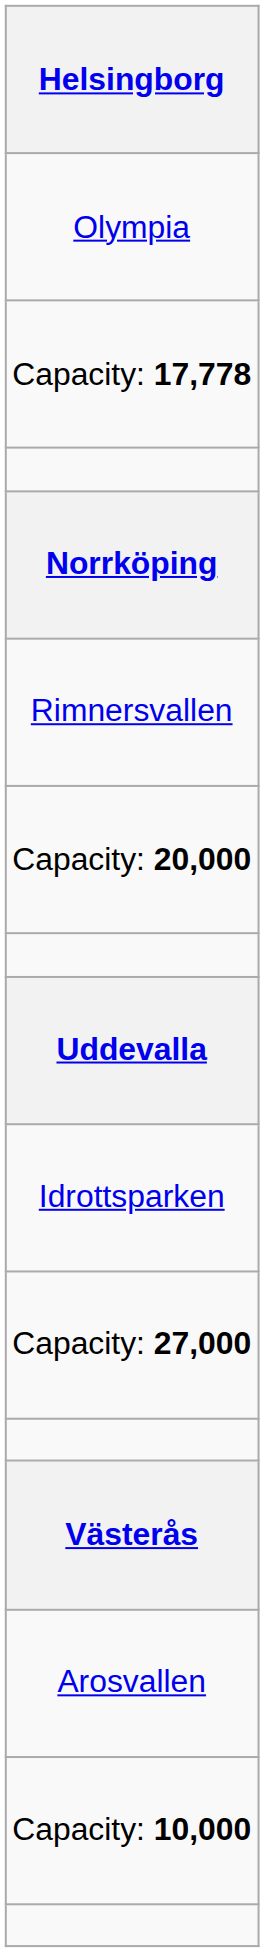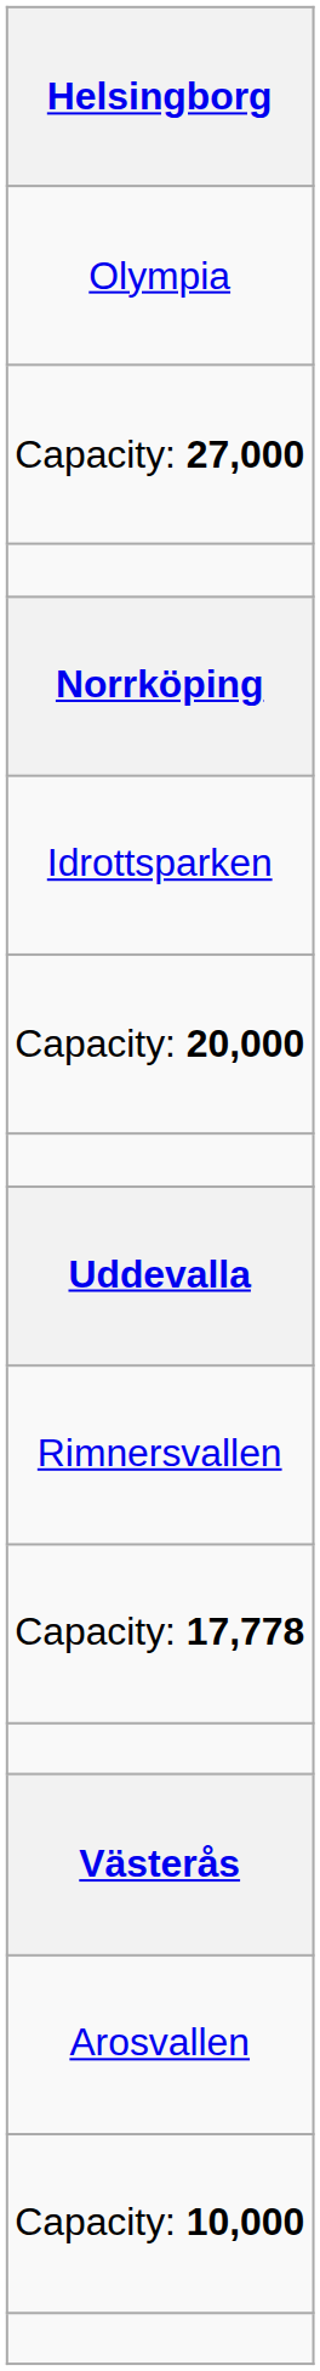row 3 | column 1: Capacity: 17,778 -> Capacity: 27,000
row 6 | column 1: Rimnersvallen -> Idrottsparken
row 10 | column 1: Idrottsparken -> Rimnersvallen
row 11 | column 1: Capacity: 27,000 -> Capacity: 17,778
